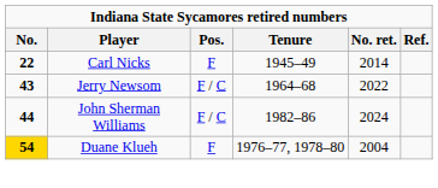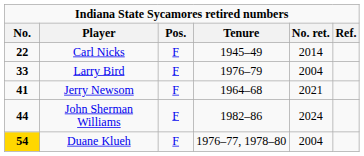+ row: 33 | Larry Bird | F | 1976–79 | 2004
Jerry Newsom | No.: 43 -> 41
Jerry Newsom | Pos.: F / C -> F
Jerry Newsom | No. ret.: 2022 -> 2021
John Sherman Williams | Pos.: F / C -> F
